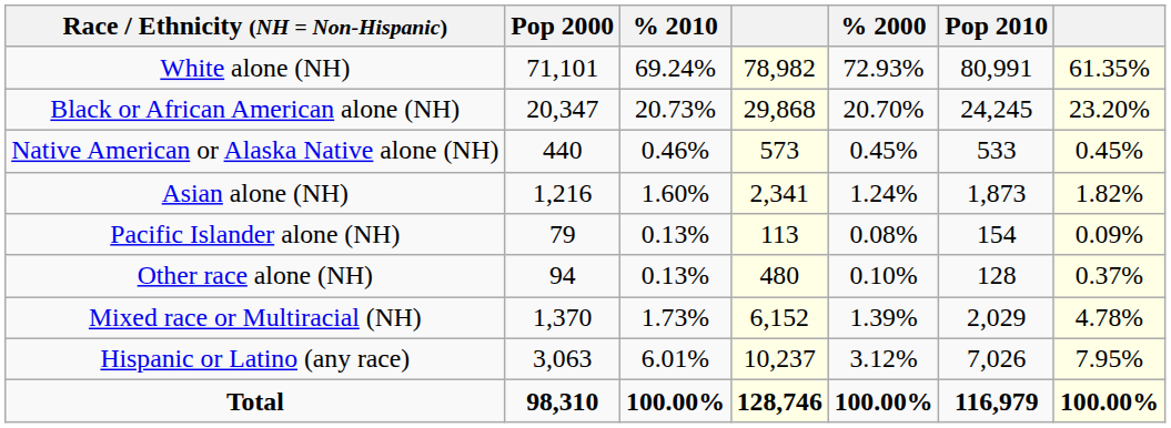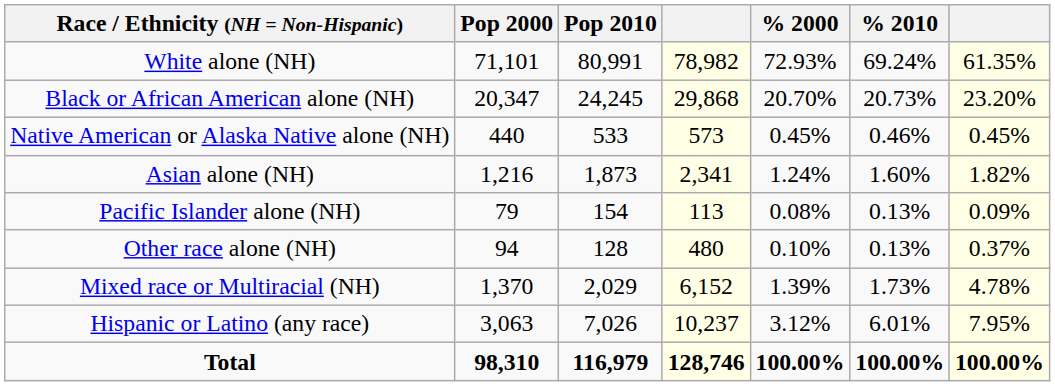columns swapped: Pop 2010 <-> % 2010
